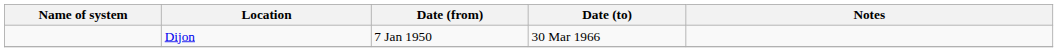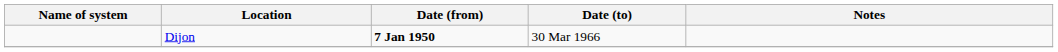Dijon | Date (from): normal -> bold
